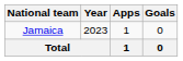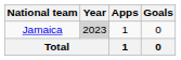Jamaica | Year: no background -> lightgrey background
